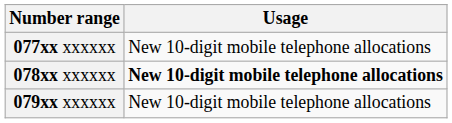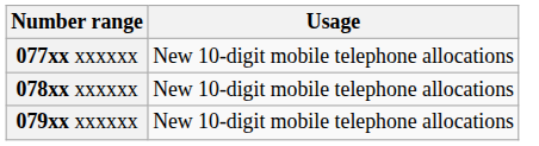078xx xxxxxx | Usage: bold -> normal
